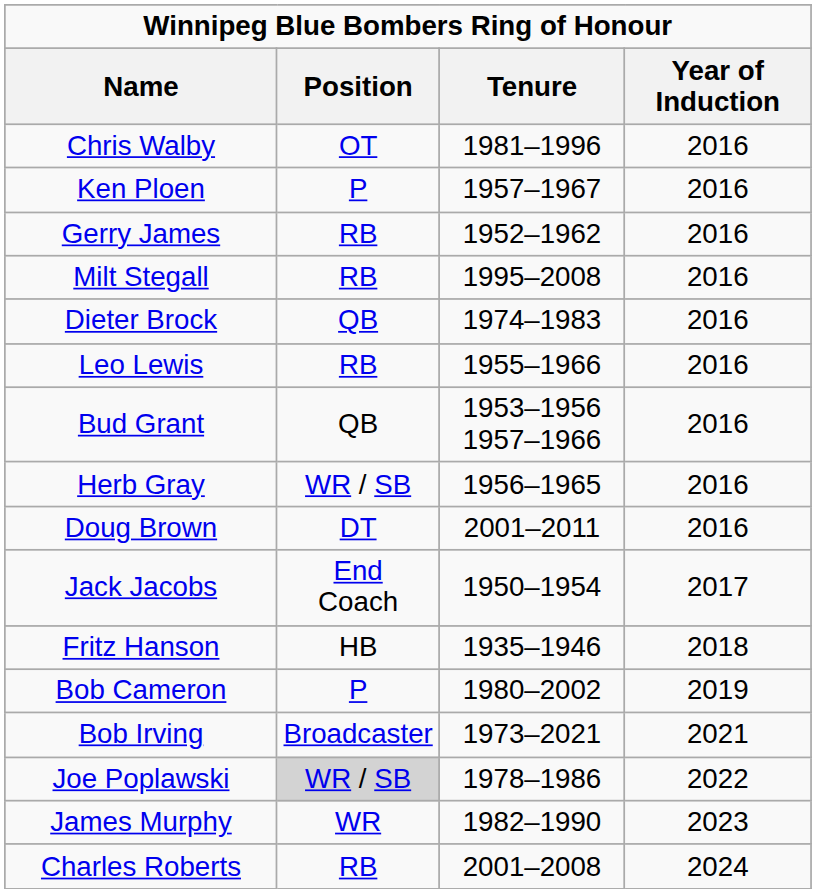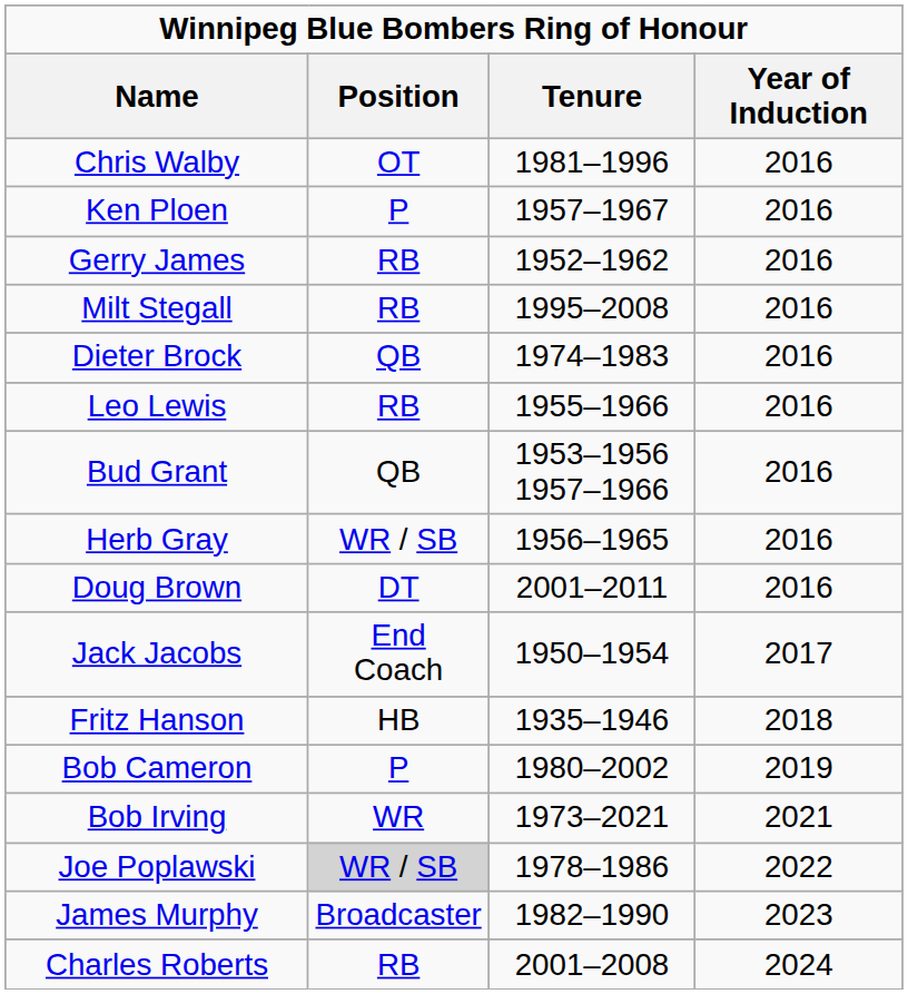Bob Irving | Position: Broadcaster -> WR
James Murphy | Position: WR -> Broadcaster
